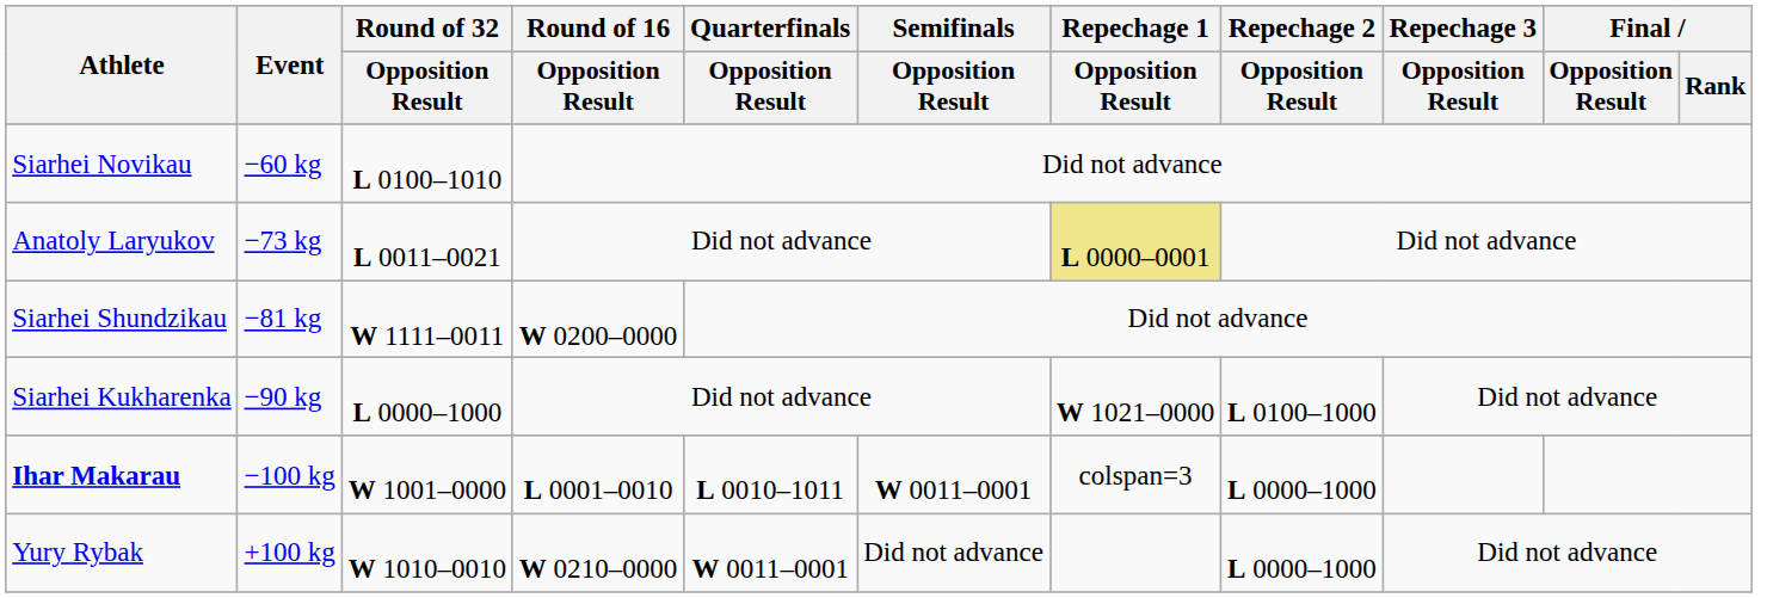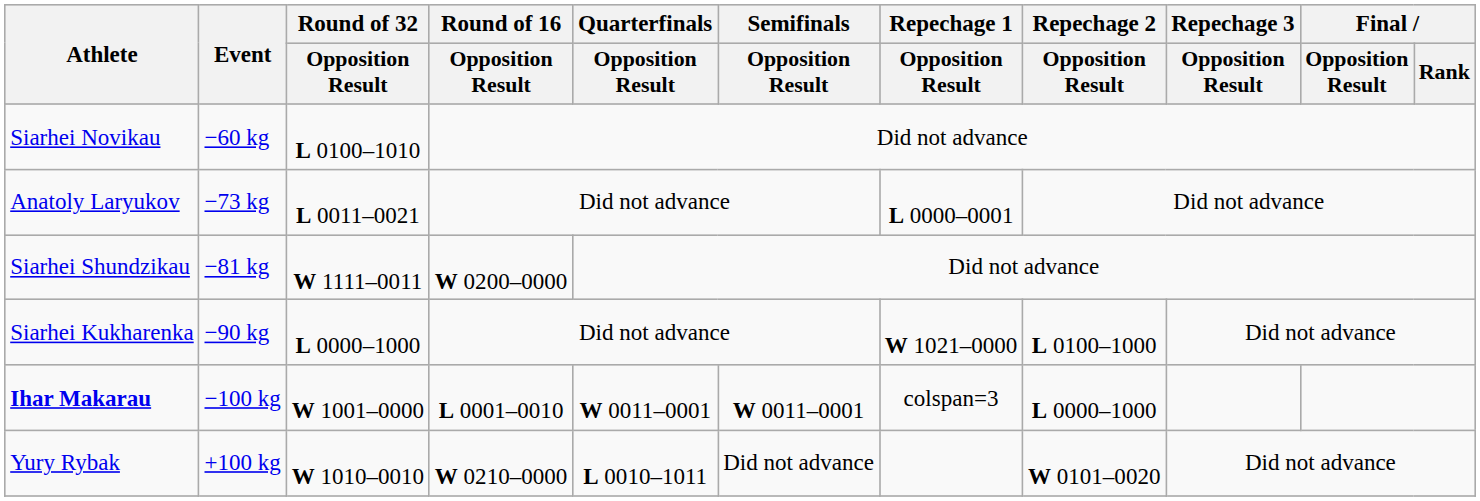Anatoly Laryukov | Repechage 1 / Opposition Result: khaki background -> no background
Ihar Makarau | Quarterfinals / Opposition Result: L 0010–1011 -> W 0011–0001
Yury Rybak | Quarterfinals / Opposition Result: W 0011–0001 -> L 0010–1011
Yury Rybak | Repechage 2 / Opposition Result: L 0000–1000 -> W 0101–0020
